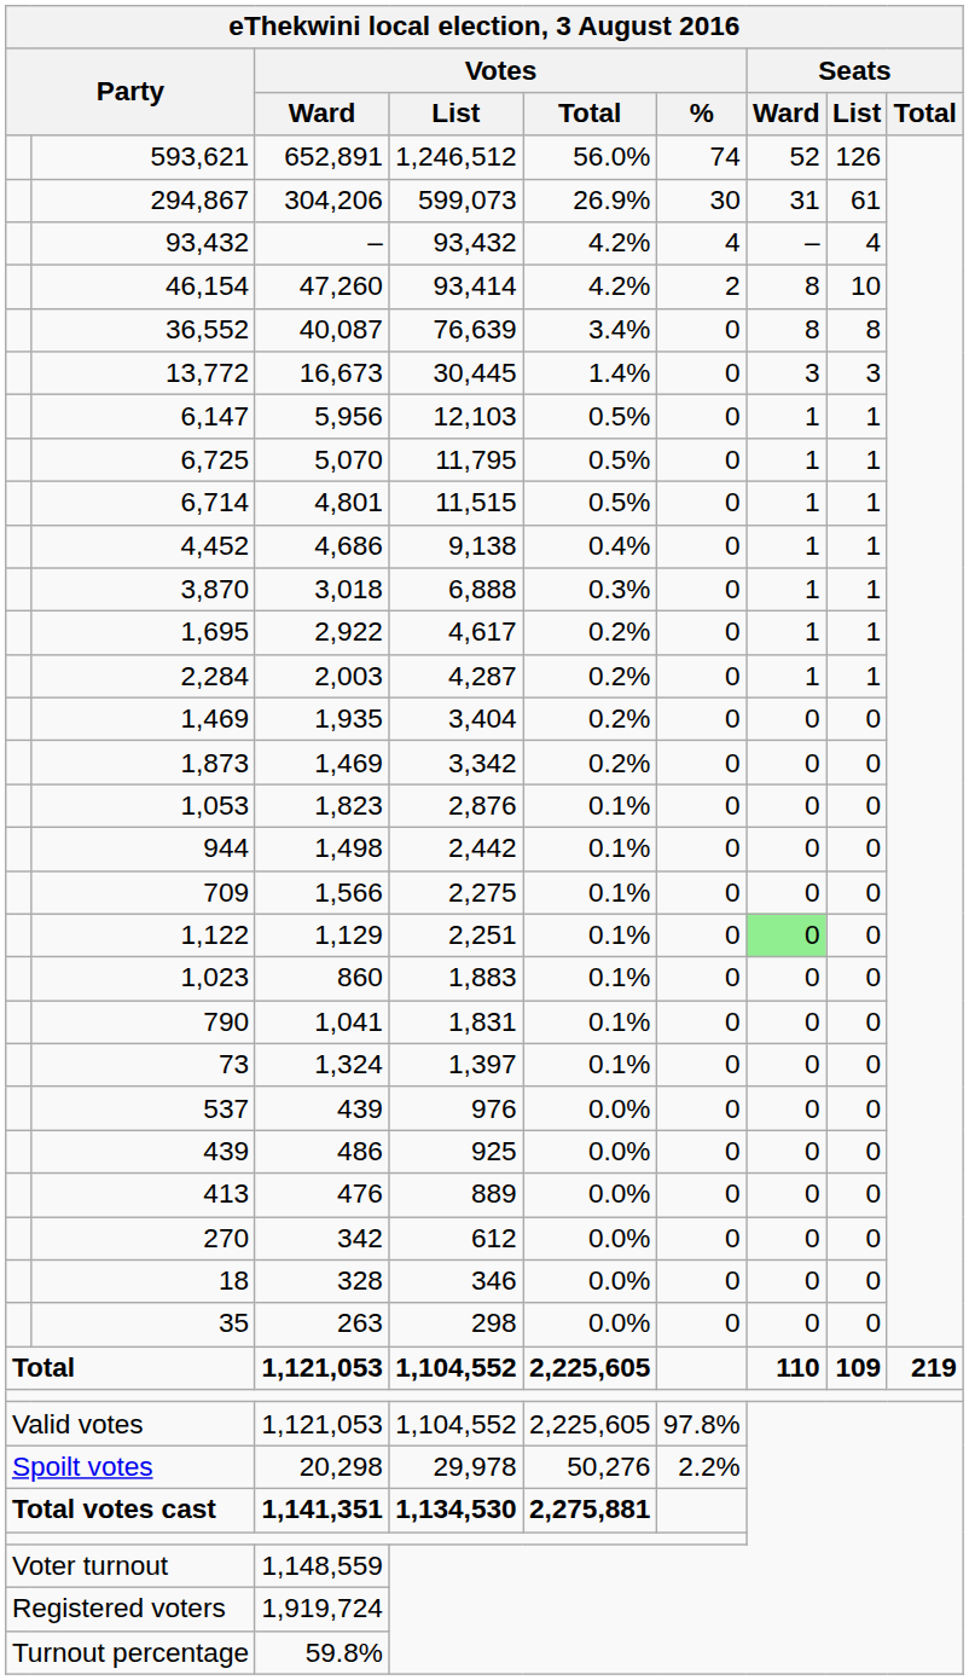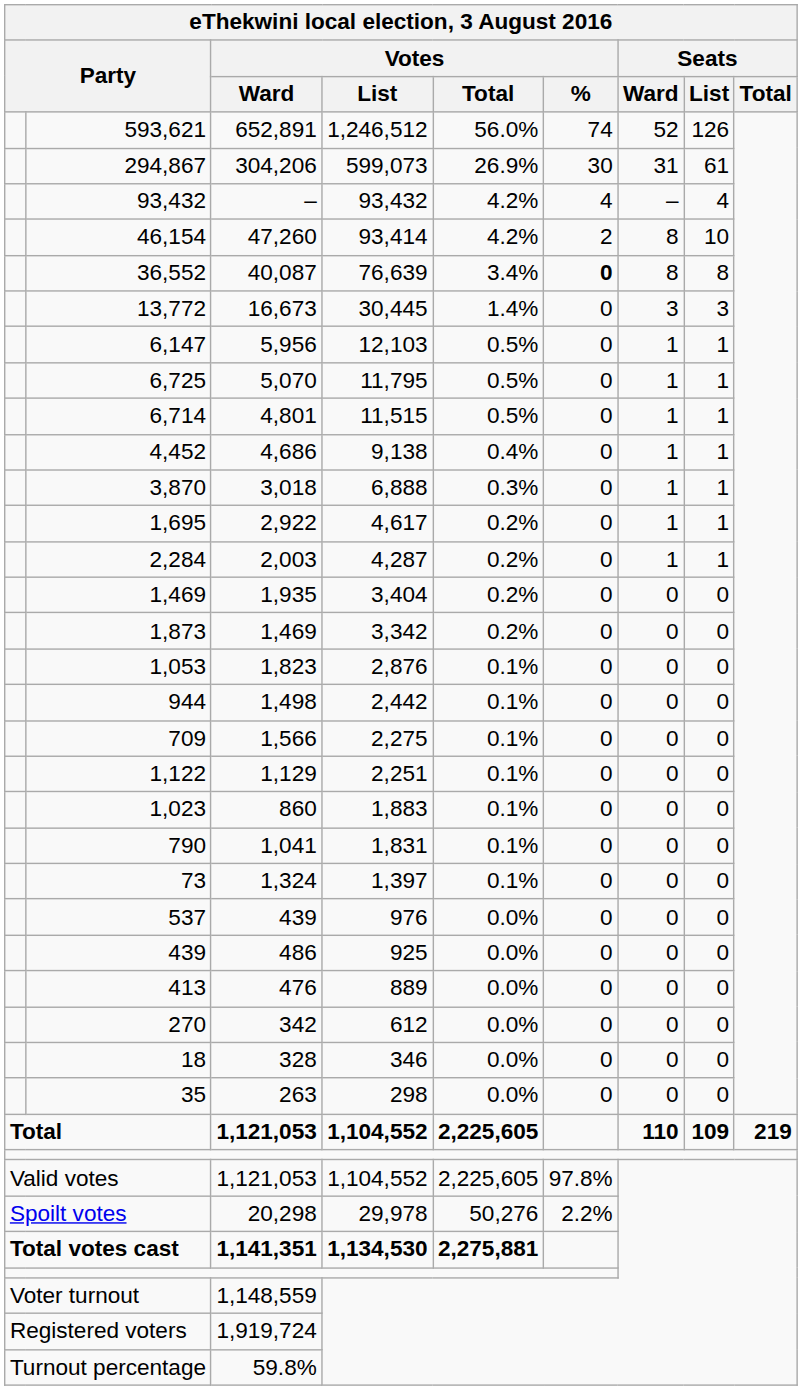36,552 | Votes / %: normal -> bold
1,122 | Seats / Ward: lightgreen background -> no background
